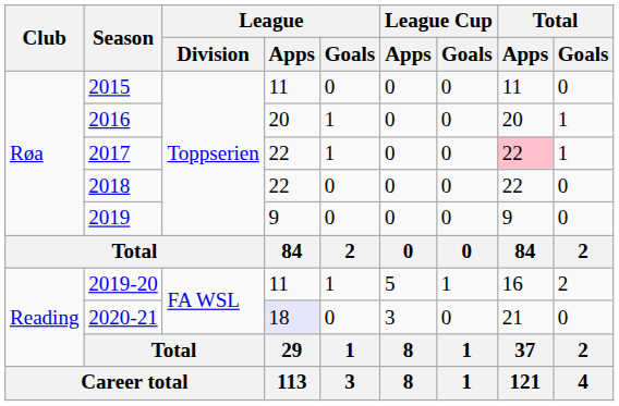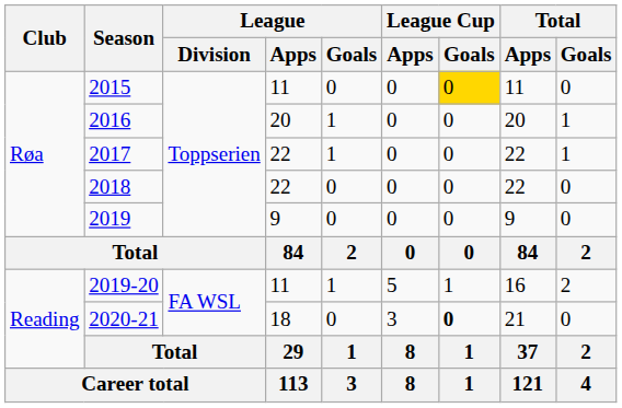2015 | League Cup / Goals: no background -> gold background
2017 | Total / Apps: pink background -> no background
2020-21 | League / Apps: lavender background -> no background
2020-21 | League Cup / Goals: normal -> bold
